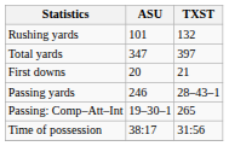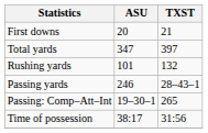rows swapped: First downs <-> Rushing yards
